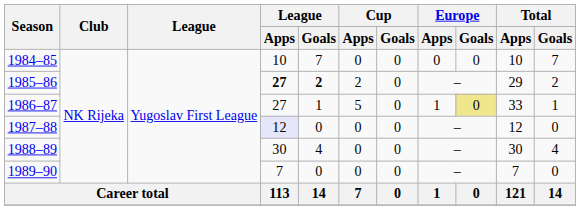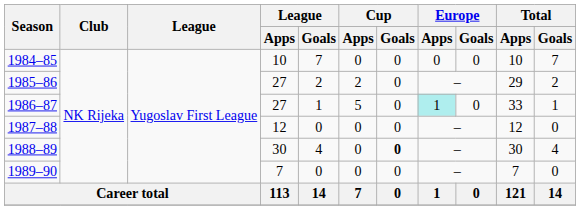1985–86 | League / Apps: bold -> normal
1985–86 | League / Goals: bold -> normal
1986–87 | Europe / Apps: no background -> paleturquoise background
1986–87 | Europe / Goals: khaki background -> no background
1987–88 | League / Apps: lavender background -> no background
1988–89 | Cup / Goals: normal -> bold
